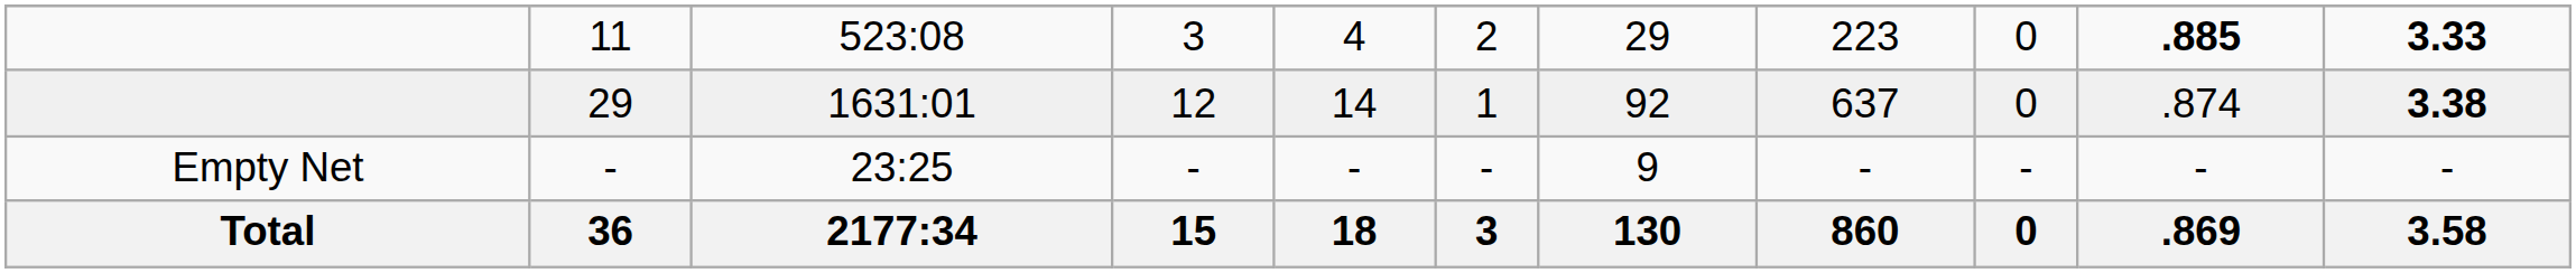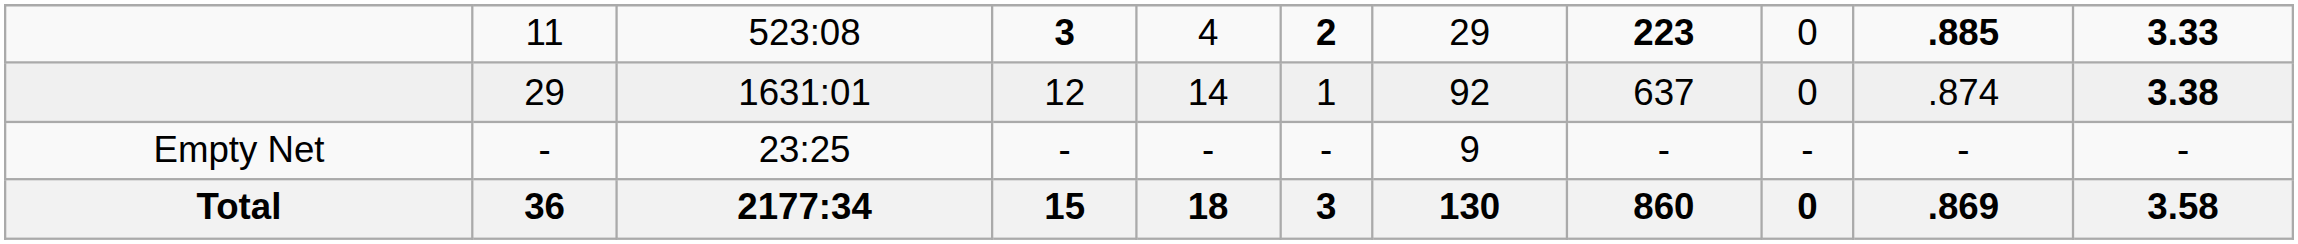11 | column 4: normal -> bold
11 | column 6: normal -> bold
11 | column 8: normal -> bold
